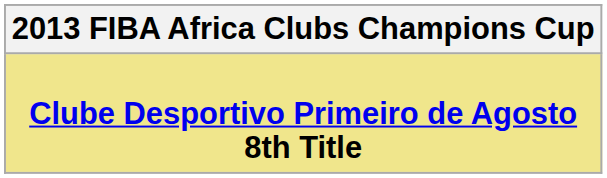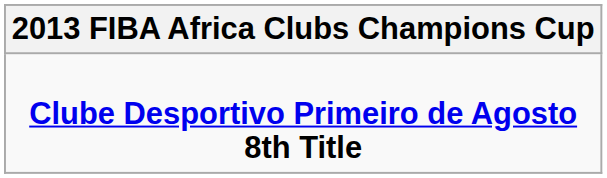row 2 | column 1: khaki background -> no background
